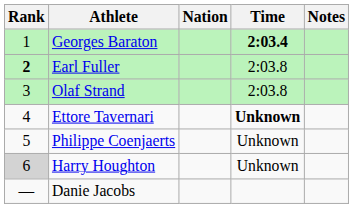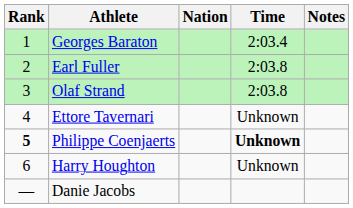Georges Baraton | Time: bold -> normal
Earl Fuller | Rank: bold -> normal
Ettore Tavernari | Time: bold -> normal
Philippe Coenjaerts | Rank: normal -> bold
Philippe Coenjaerts | Time: normal -> bold
Harry Houghton | Rank: lightgrey background -> no background
